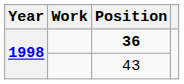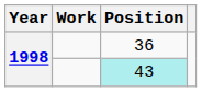36 | Position: bold -> normal
43 | Position: no background -> paleturquoise background
